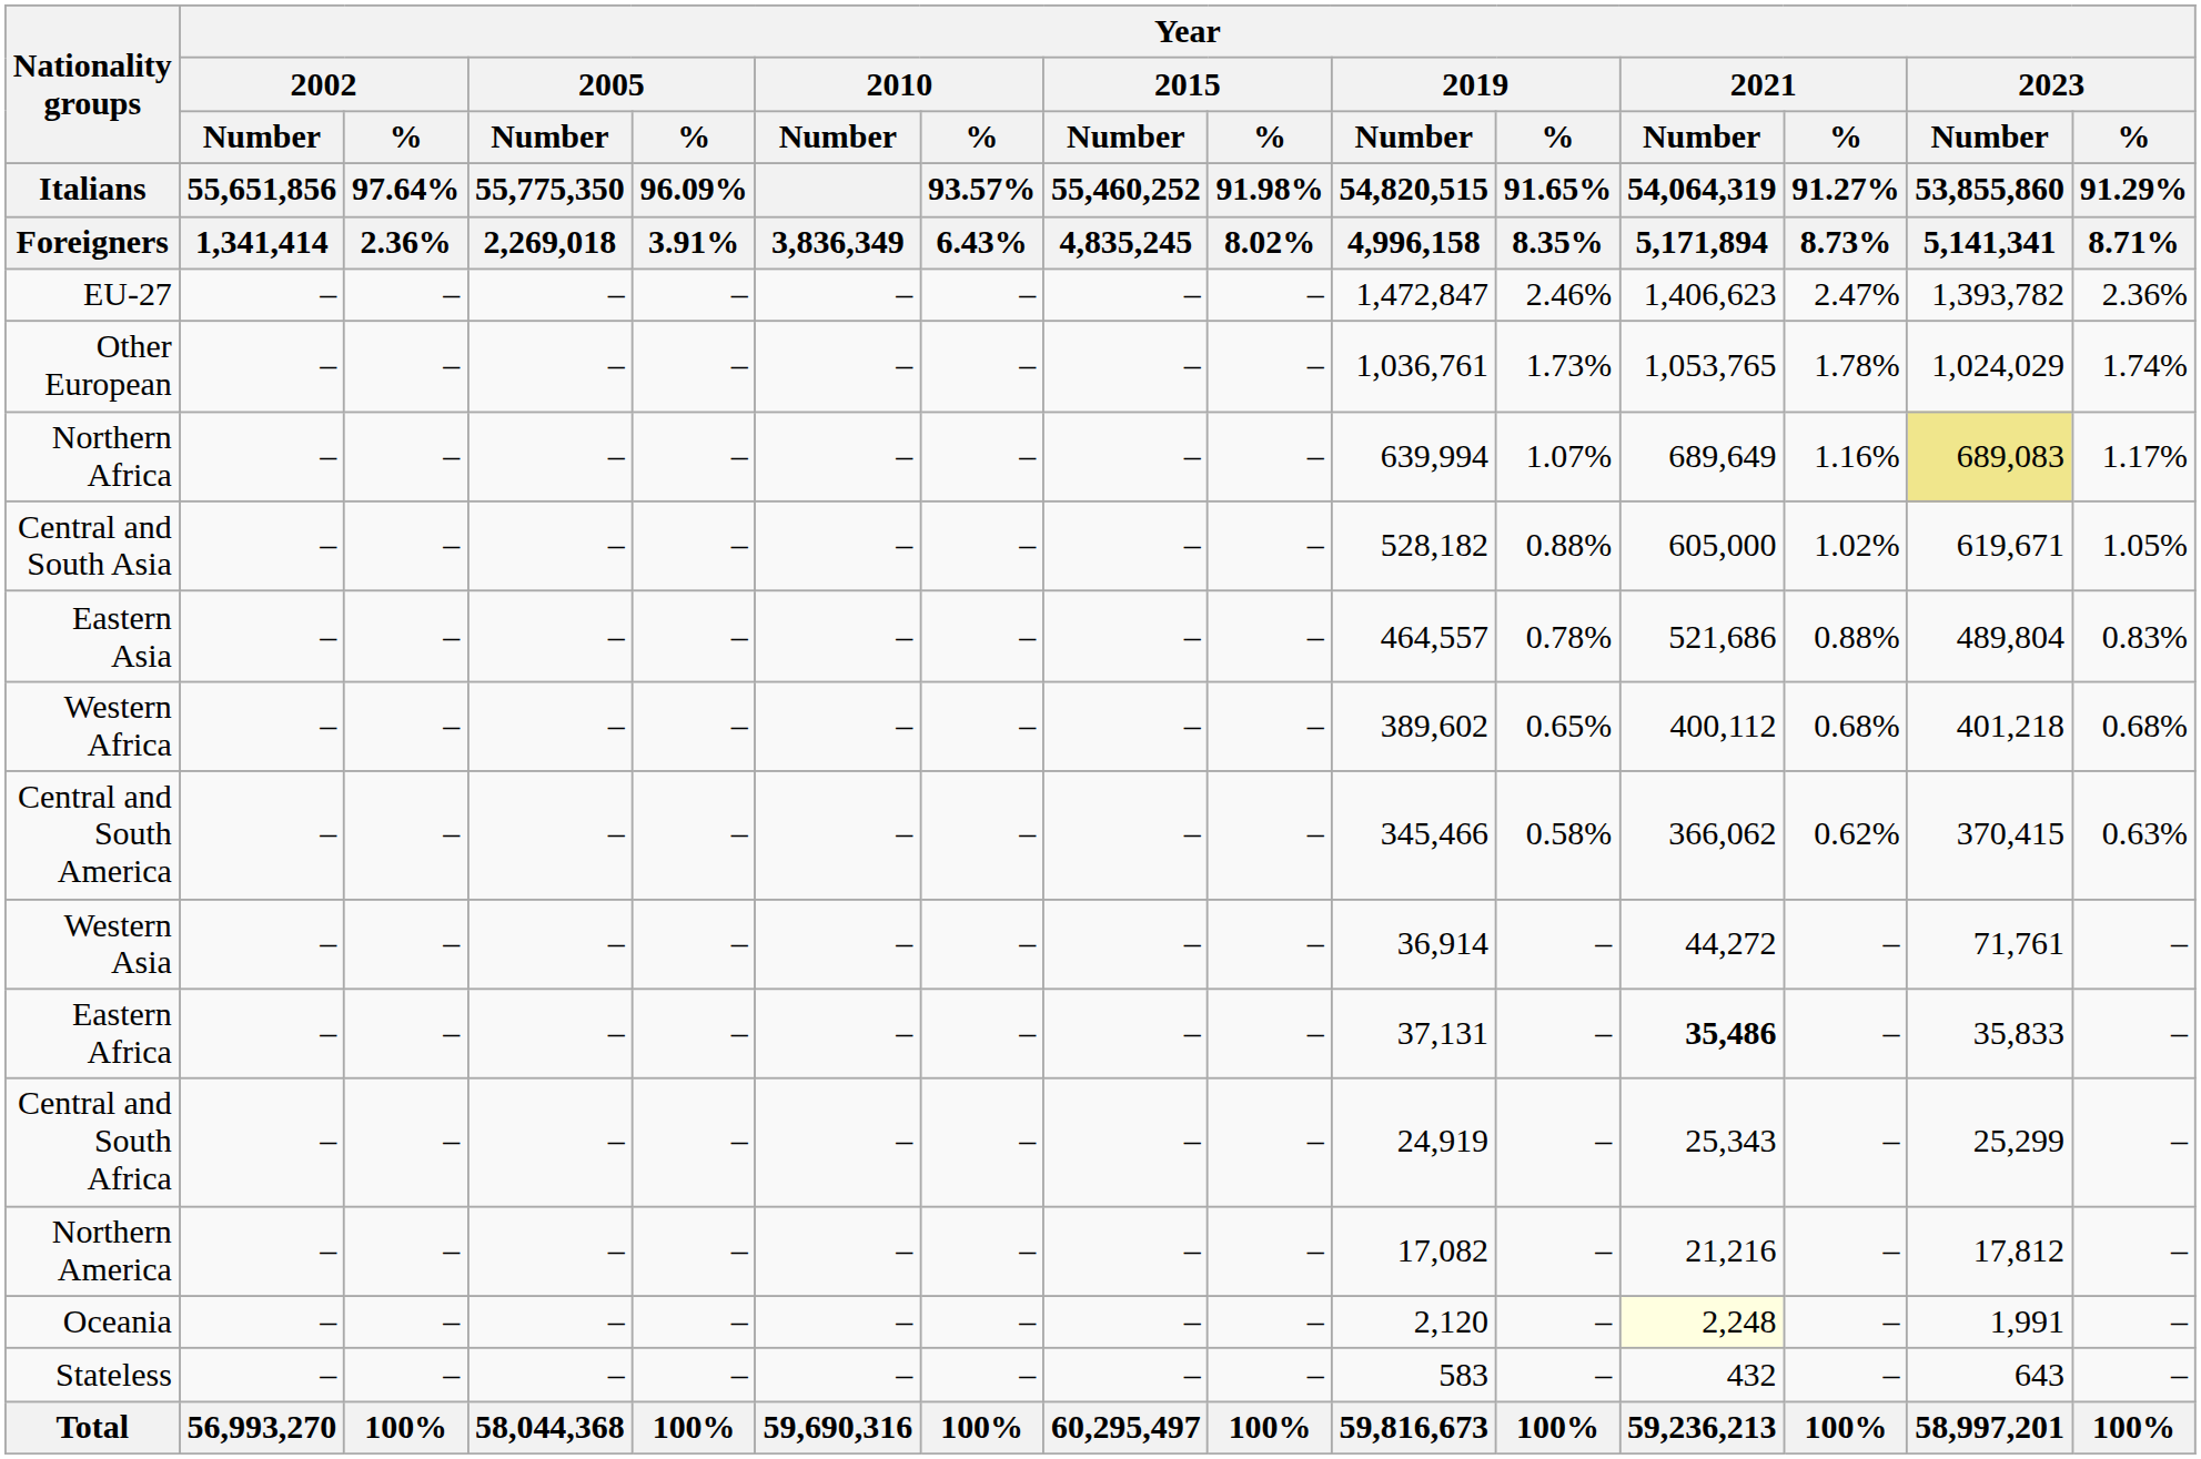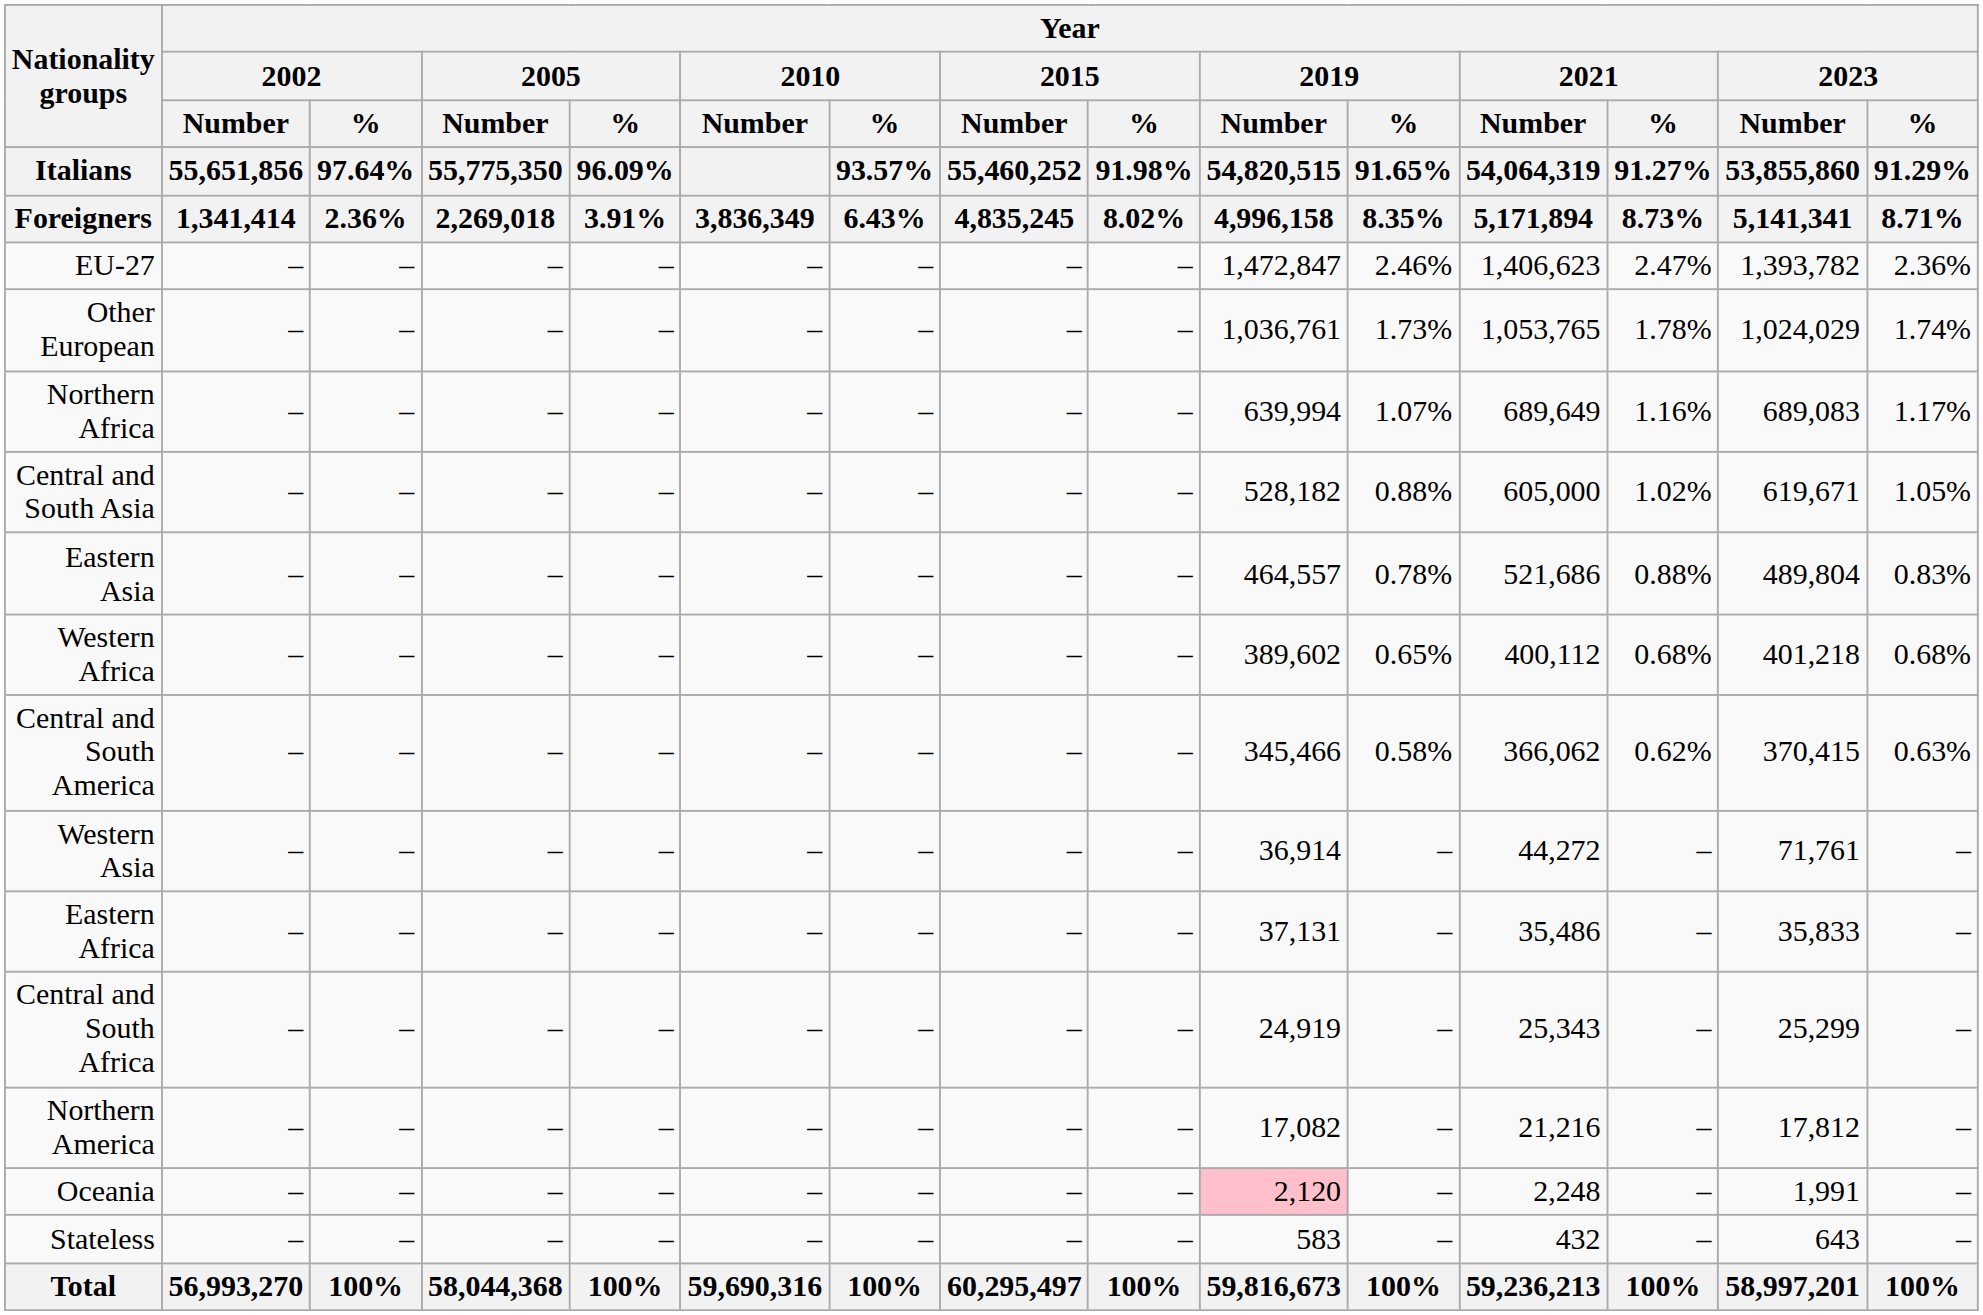Northern Africa | Year / 2023 / Number / 53,855,860 / 5,141,341: khaki background -> no background
Eastern Africa | Year / 2021 / Number / 54,064,319 / 5,171,894: bold -> normal
Oceania | Year / 2019 / Number / 54,820,515 / 4,996,158: no background -> pink background
Oceania | Year / 2021 / Number / 54,064,319 / 5,171,894: lightyellow background -> no background
